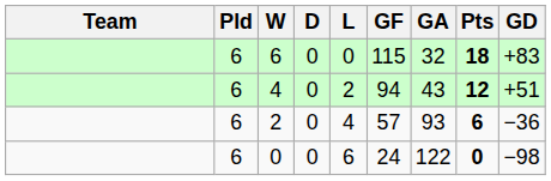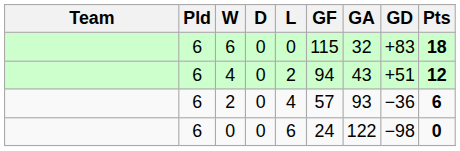columns swapped: GD <-> Pts
